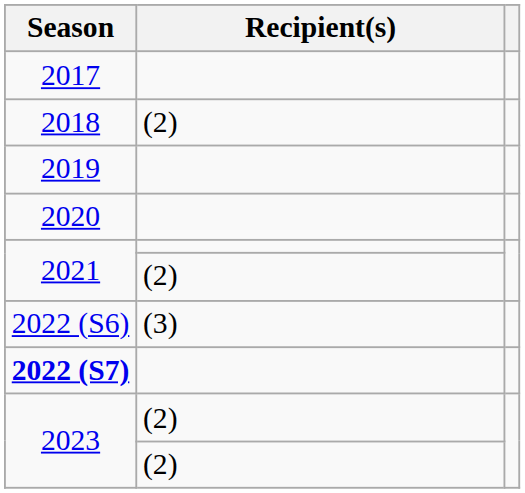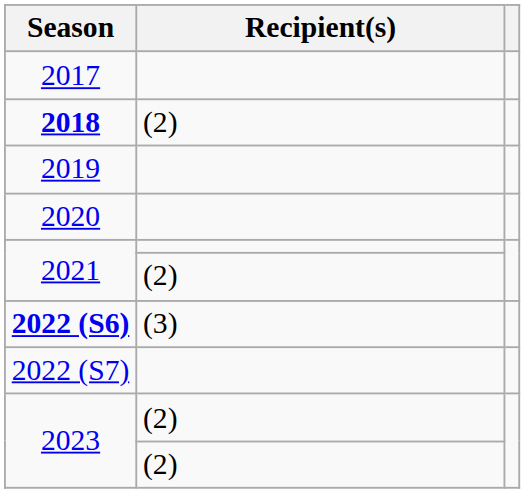2018 | Season: normal -> bold
2022 (S6) | Season: normal -> bold
2022 (S7) | Season: bold -> normal
